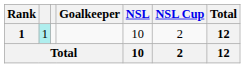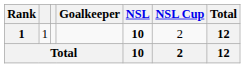row 2 | column 2: paleturquoise background -> no background
row 2 | NSL: normal -> bold
